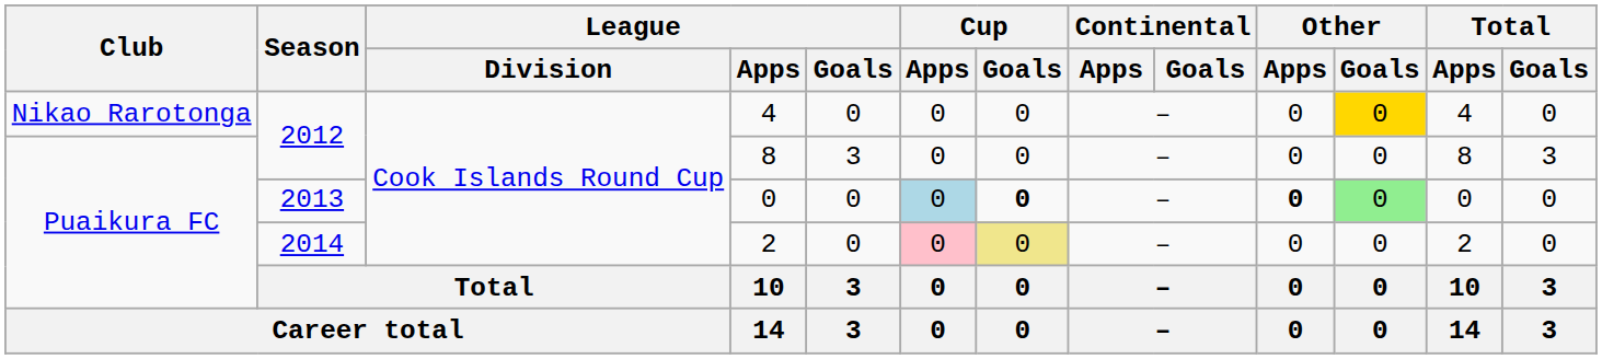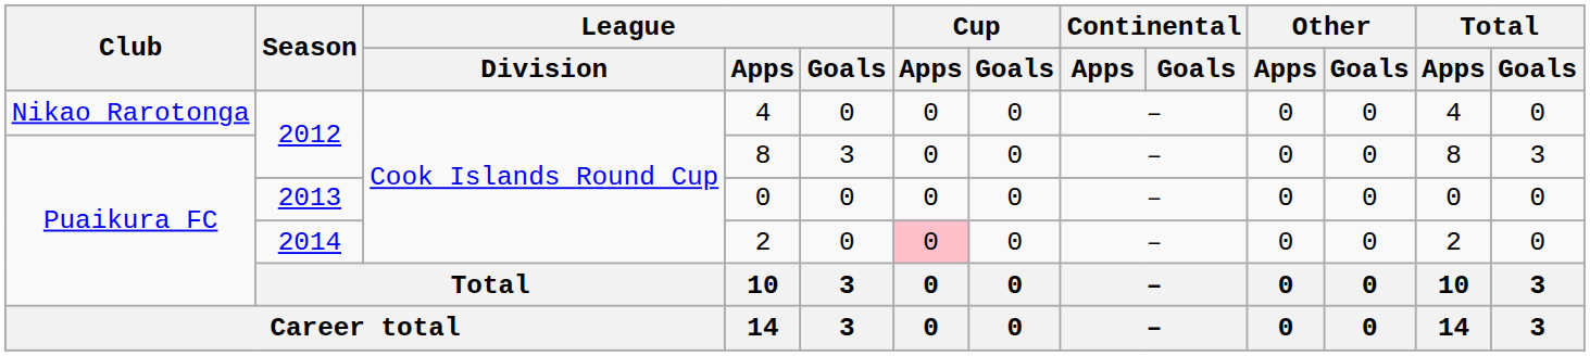row 3 | Other / Goals: gold background -> no background
row 5 | Cup / Apps: lightblue background -> no background
row 5 | Cup / Goals: bold -> normal
row 5 | Other / Apps: bold -> normal
row 5 | Other / Goals: lightgreen background -> no background
row 6 | Cup / Goals: khaki background -> no background
